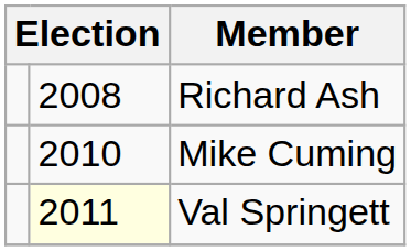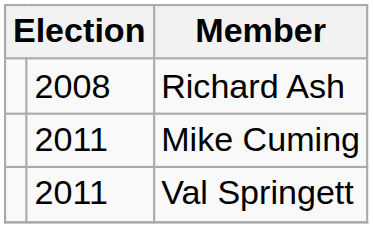Mike Cuming | column 2: 2010 -> 2011
Val Springett | column 2: lightyellow background -> no background
